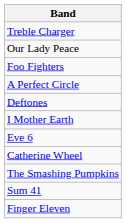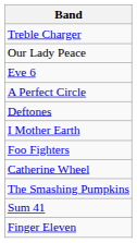row 4 | column 1: Foo Fighters -> Eve 6
row 8 | column 1: Eve 6 -> Foo Fighters
